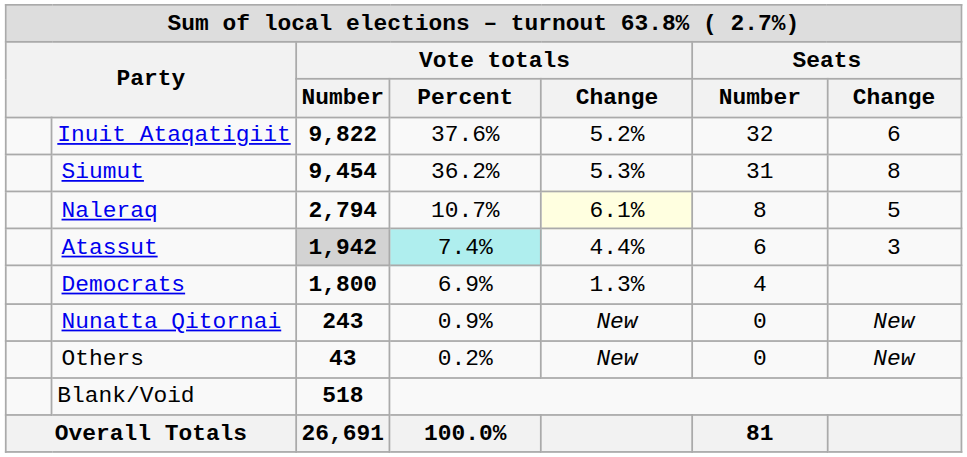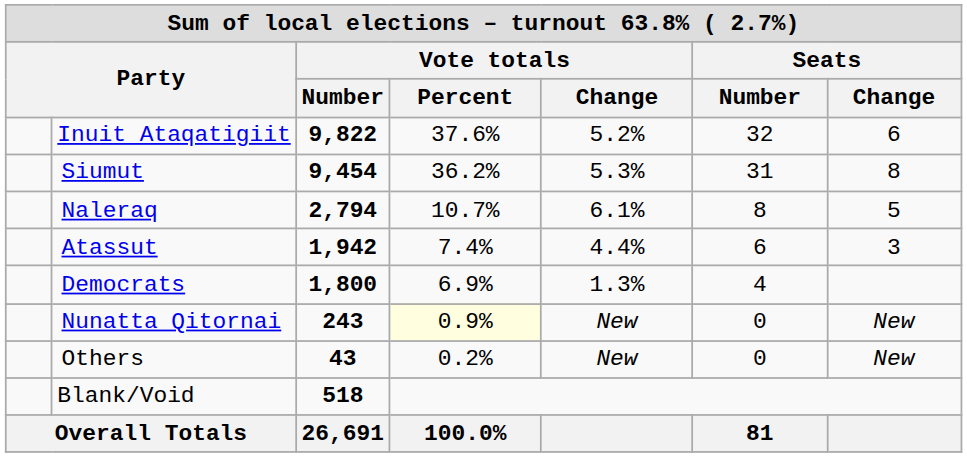Naleraq | Vote totals / Change: lightyellow background -> no background
Atassut | Vote totals / Number: lightgrey background -> no background
Atassut | Vote totals / Percent: paleturquoise background -> no background
Nunatta Qitornai | Vote totals / Percent: no background -> lightyellow background
